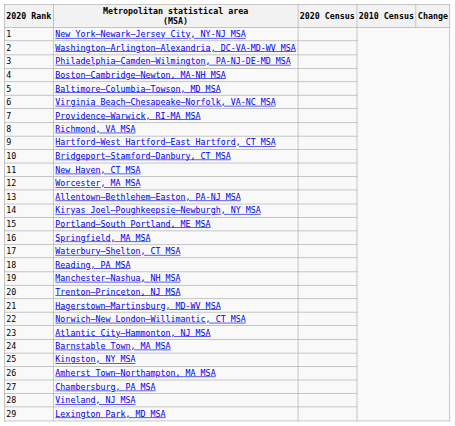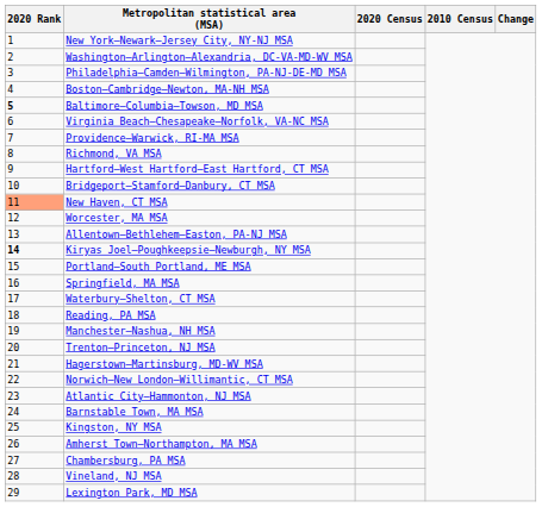Baltimore–Columbia–Towson, MD MSA | 2020 Rank: normal -> bold
New Haven, CT MSA | 2020 Rank: no background -> lightsalmon background
Kiryas Joel–Poughkeepsie–Newburgh, NY MSA | 2020 Rank: normal -> bold
